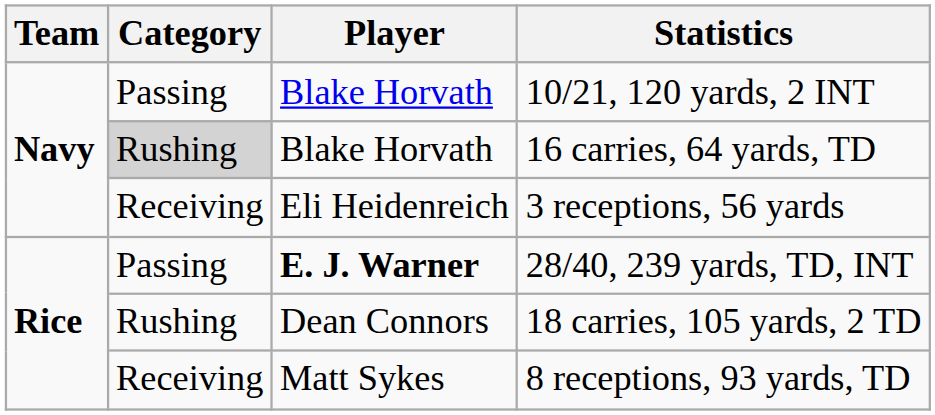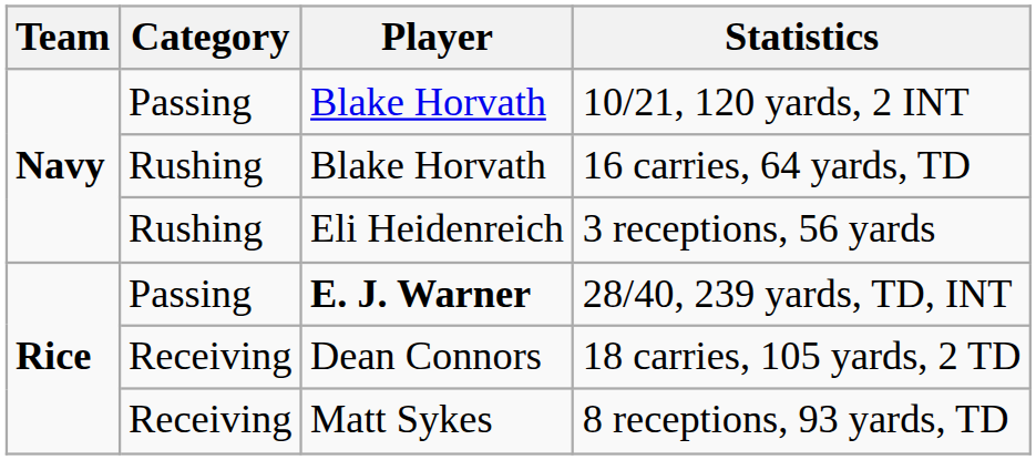16 carries, 64 yards, TD | Category: lightgrey background -> no background
3 receptions, 56 yards | Category: Receiving -> Rushing
18 carries, 105 yards, 2 TD | Category: Rushing -> Receiving
